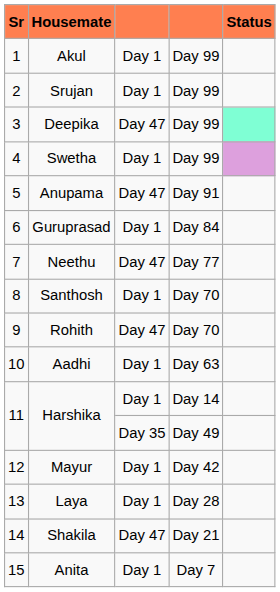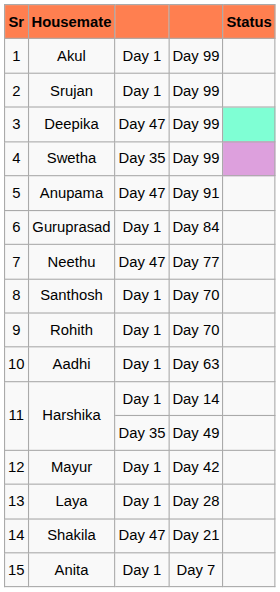Swetha | column 3: Day 1 -> Day 35
Rohith | column 3: Day 47 -> Day 1
